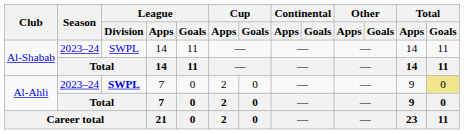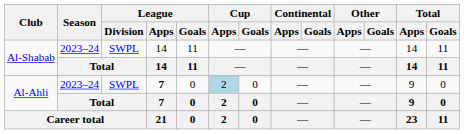row 5 | League / Division: bold -> normal
row 5 | League / Apps: normal -> bold
row 5 | Cup / Apps: no background -> lightblue background
row 5 | Total / Goals: khaki background -> no background
